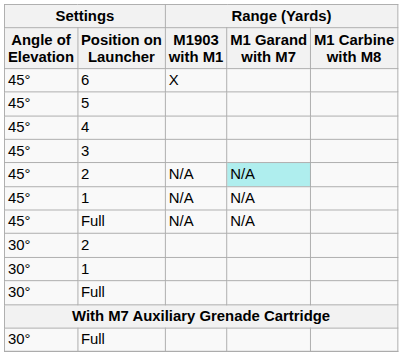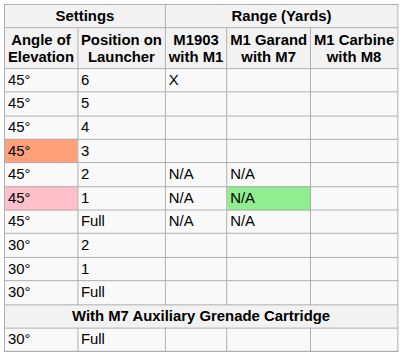3 | Settings / Angle of Elevation: no background -> lightsalmon background
2 / N/A | Range (Yards) / M1 Garand with M7: paleturquoise background -> no background
1 / N/A | Settings / Angle of Elevation: no background -> pink background
1 / N/A | Range (Yards) / M1 Garand with M7: no background -> lightgreen background
